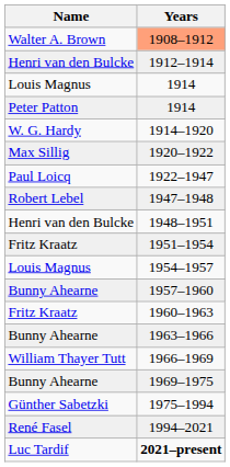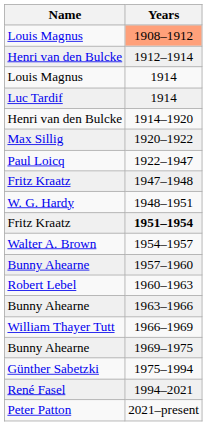row 2 | Name: Walter A. Brown -> Louis Magnus
row 5 | Name: Peter Patton -> Luc Tardif
row 6 | Name: W. G. Hardy -> Henri van den Bulcke
row 9 | Name: Robert Lebel -> Fritz Kraatz
row 10 | Name: Henri van den Bulcke -> W. G. Hardy
row 11 | Years: normal -> bold
row 12 | Name: Louis Magnus -> Walter A. Brown
row 14 | Name: Fritz Kraatz -> Robert Lebel
row 20 | Name: Luc Tardif -> Peter Patton
row 20 | Years: bold -> normal
